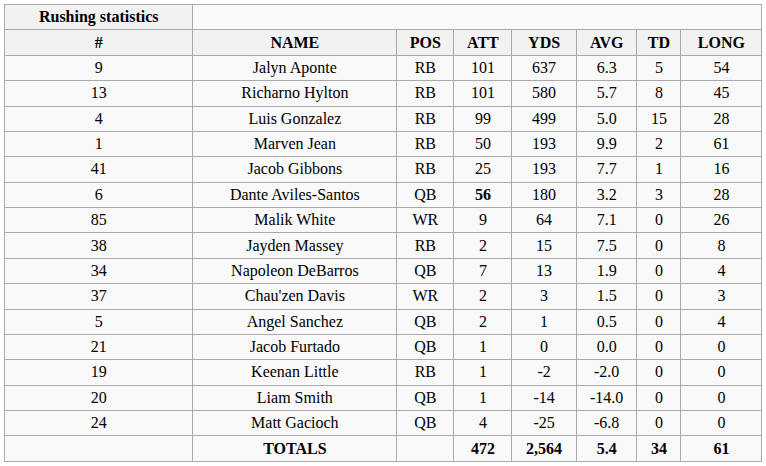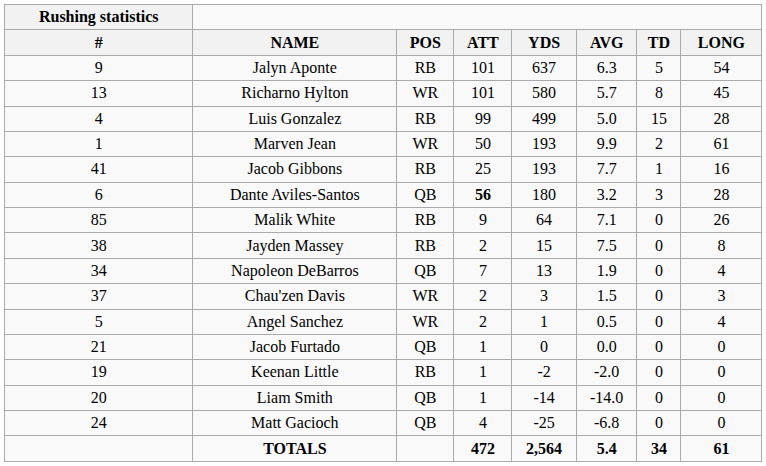Richarno Hylton | POS: RB -> WR
Marven Jean | POS: RB -> WR
Malik White | POS: WR -> RB
Angel Sanchez | POS: QB -> WR
